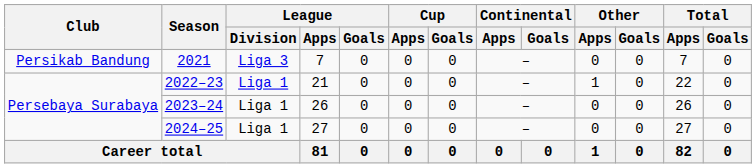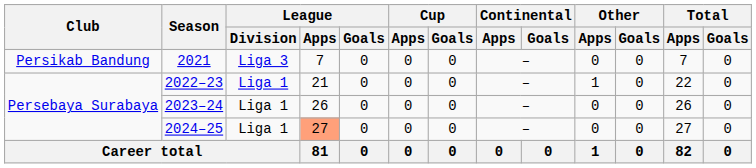2024–25 | League / Apps: no background -> lightsalmon background
